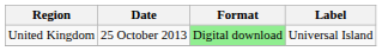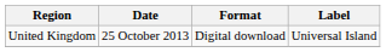United Kingdom | Format: lightgreen background -> no background
